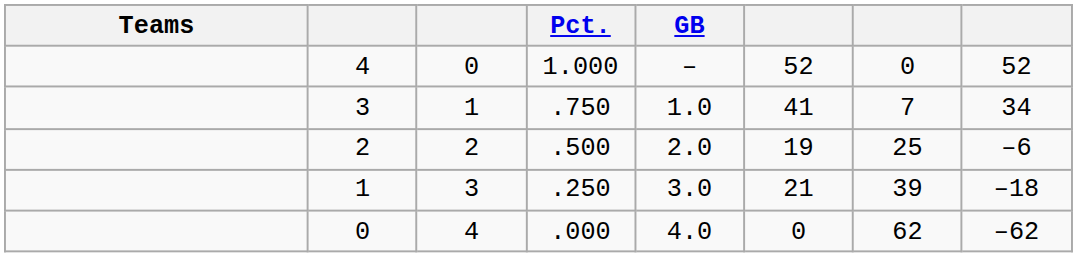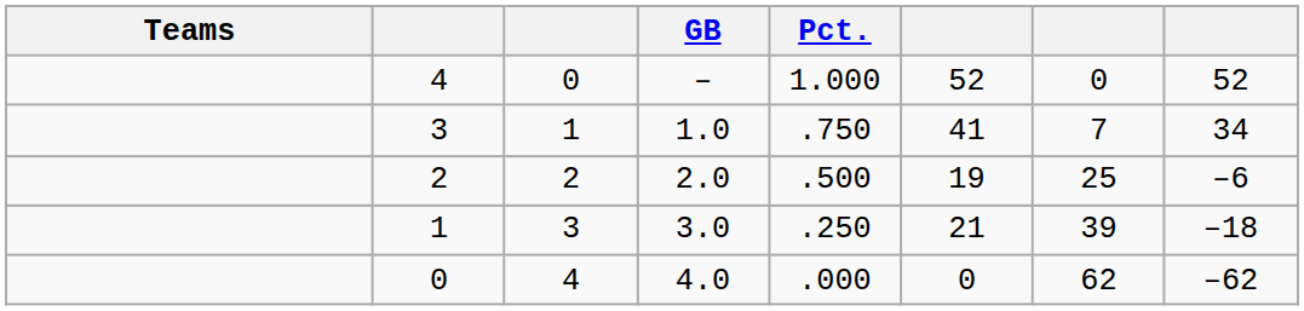columns swapped: Pct. <-> GB
